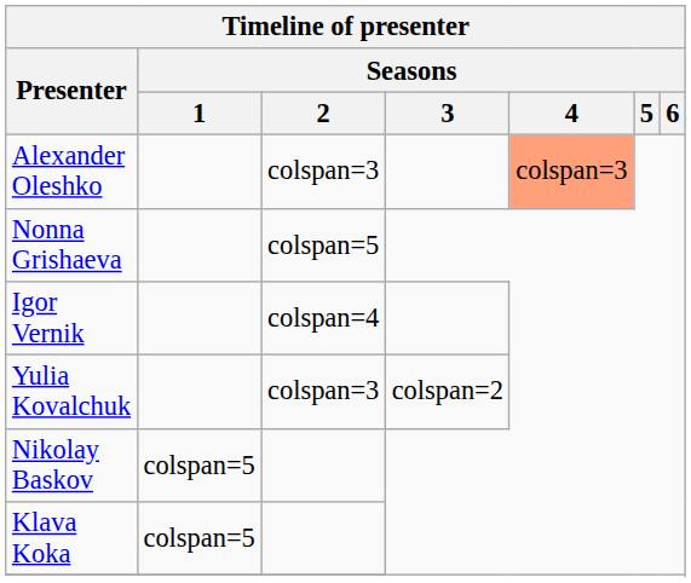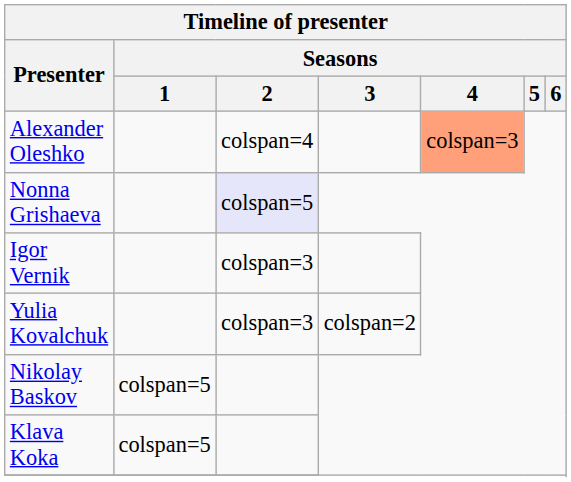Alexander Oleshko | Seasons / 2: colspan=3 -> colspan=4
Nonna Grishaeva | Seasons / 2: no background -> lavender background
Igor Vernik | Seasons / 2: colspan=4 -> colspan=3
